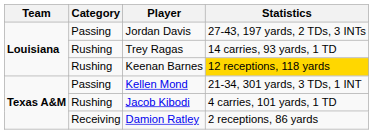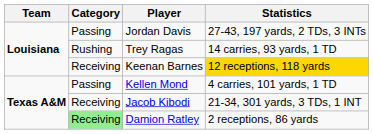Keenan Barnes | Category: Rushing -> Receiving
Kellen Mond | Statistics: 21-34, 301 yards, 3 TDs, 1 INT -> 4 carries, 101 yards, 1 TD
Jacob Kibodi | Category: Rushing -> Receiving
Jacob Kibodi | Statistics: 4 carries, 101 yards, 1 TD -> 21-34, 301 yards, 3 TDs, 1 INT
Damion Ratley | Category: no background -> lightgreen background
